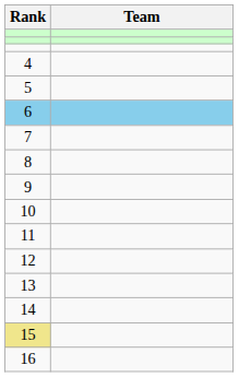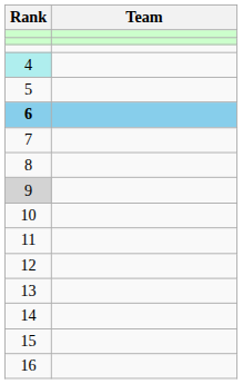row 5 | Rank: no background -> paleturquoise background
row 7 | Rank: normal -> bold
row 10 | Rank: no background -> lightgrey background
row 16 | Rank: khaki background -> no background
